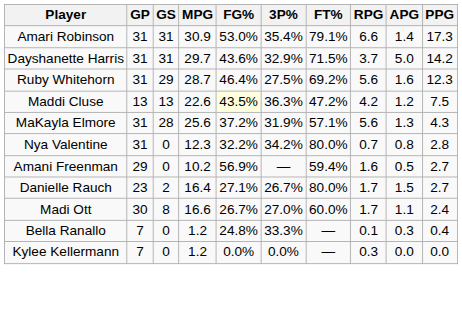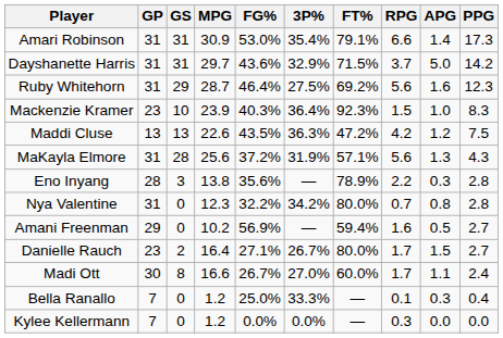+ row: Mackenzie Kramer | 23 | 10 | 23.9 | 40.3% | 36.4% | 92.3% | 1.5 | 1.0 | 8.3
Maddi Cluse | FG%: lightyellow background -> no background
+ row: Eno Inyang | 28 | 3 | 13.8 | 35.6% | — | 78.9% | 2.2 | 0.3 | 2.8
Bella Ranallo | FG%: 24.8% -> 25.0%
